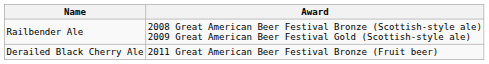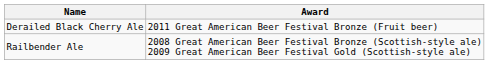rows swapped: Railbender Ale <-> Derailed Black Cherry Ale
